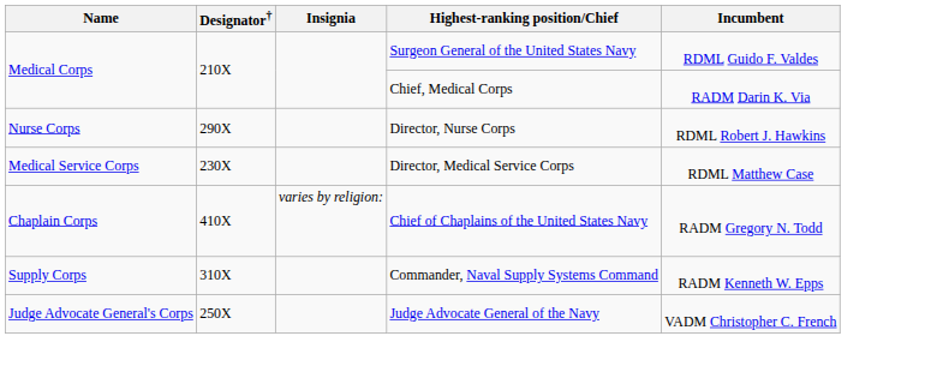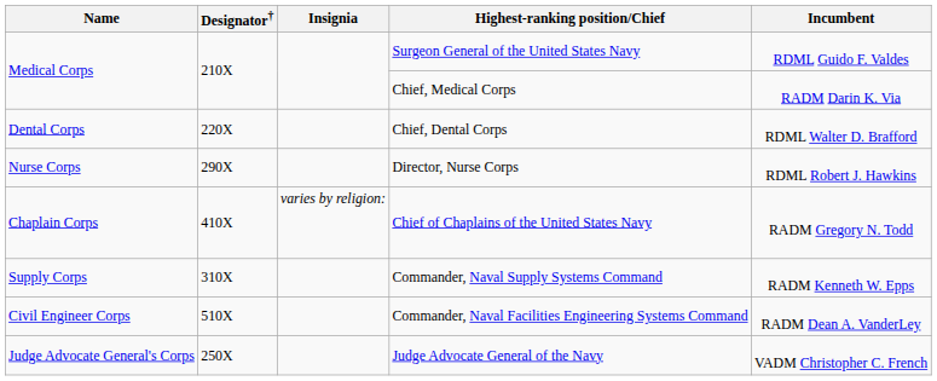+ row: Dental Corps | 220X | Chief, Dental Corps | RDML Walter D. Brafford
- row: Medical Service Corps | 230X | Director, Medical Service Corps | RDML Matthew Case
+ row: Civil Engineer Corps | 510X | Commander, Naval Facilities Engineering Systems Command | RADM Dean A. VanderLey
